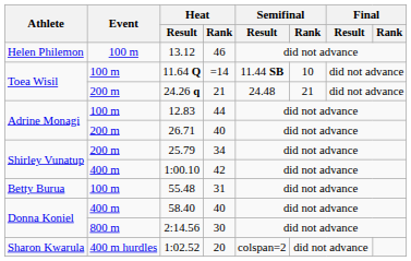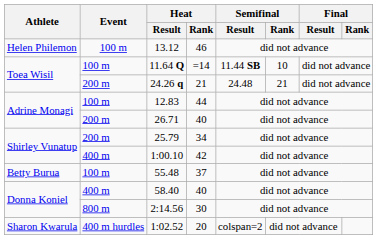55.48 | Heat / Rank: 31 -> 37
